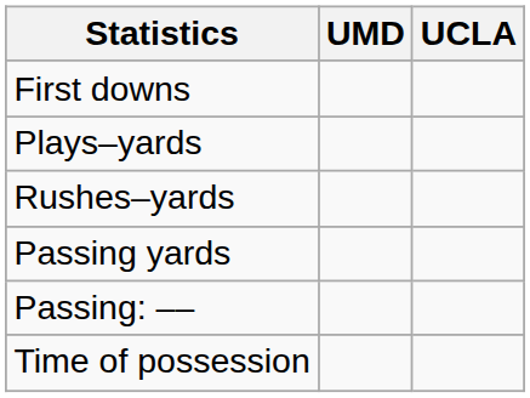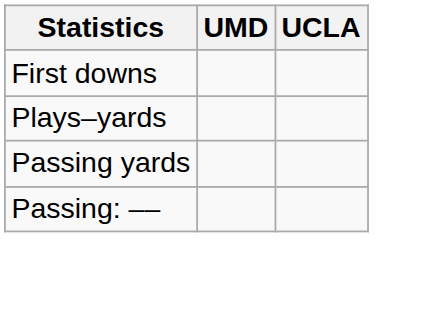- row: Rushes–yards
- row: Time of possession
